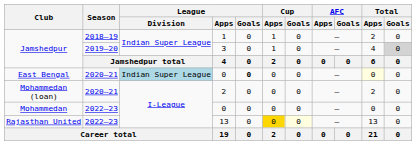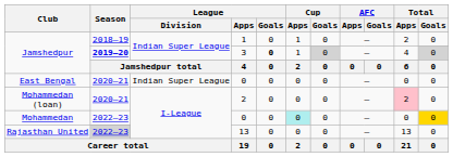Jamshedpur / 3 | Season: normal -> bold
Jamshedpur / 3 | League / Goals: normal -> bold
Jamshedpur / 3 | Cup / Goals: no background -> lightgrey background
East Bengal | League / Division: lightblue background -> no background
East Bengal | League / Goals: bold -> normal
East Bengal | Total / Apps: lightyellow background -> no background
Mohammedan (loan) | Total / Apps: no background -> pink background
Mohammedan | Cup / Apps: no background -> paleturquoise background
Mohammedan | Total / Goals: no background -> gold background
Rajasthan United | Season: no background -> lightgrey background
Rajasthan United | Cup / Apps: gold background -> no background
Rajasthan United | Cup / Goals: lightyellow background -> no background
